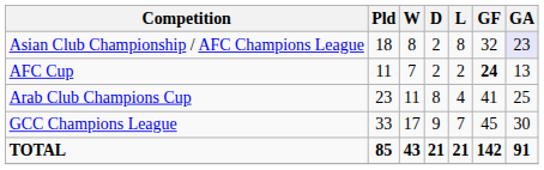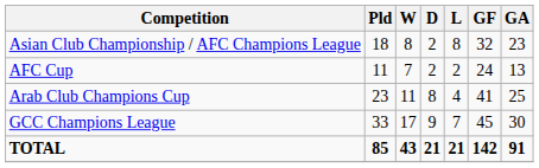Asian Club Championship / AFC Champions League | GA: lavender background -> no background
AFC Cup | GF: bold -> normal
